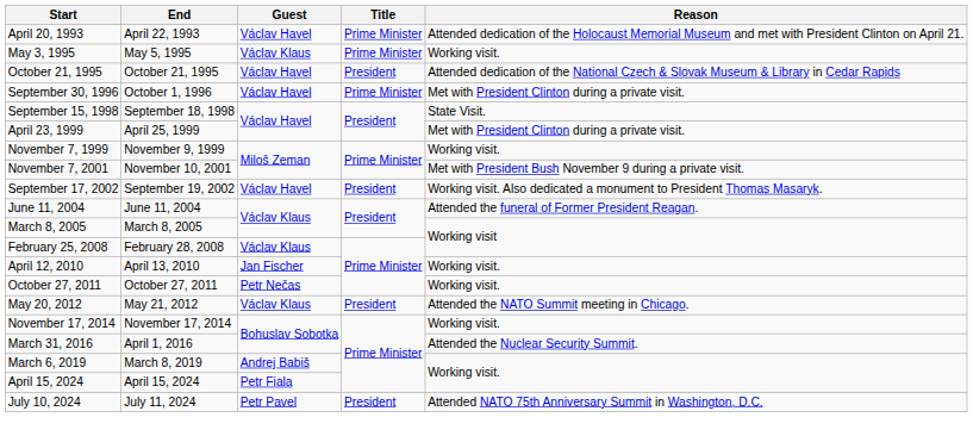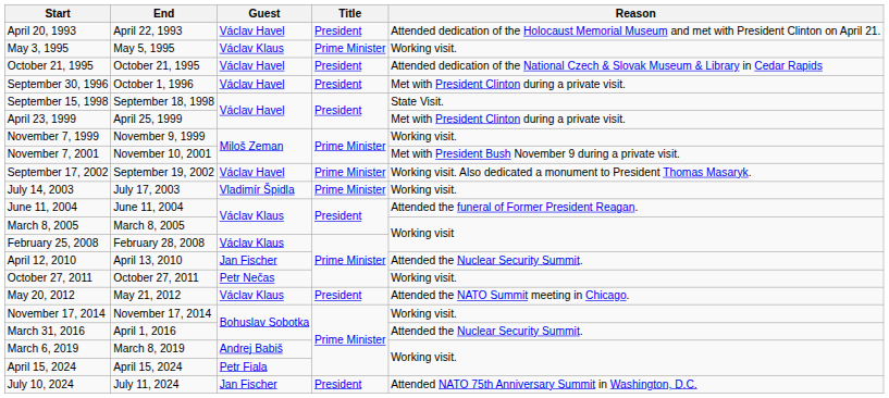April 20, 1993 | Title: Prime Minister -> President
September 30, 1996 | Title: Prime Minister -> President
September 17, 2002 | Title: President -> Prime Minister
+ row: July 14, 2003 | July 17, 2003 | Vladimír Špidla | Prime Minister | Working visit.
April 12, 2010 | Reason: Working visit. -> Attended the Nuclear Security Summit.
July 10, 2024 | Guest: Petr Pavel -> Jan Fischer
